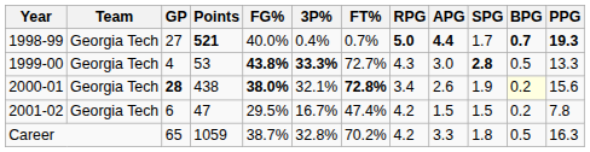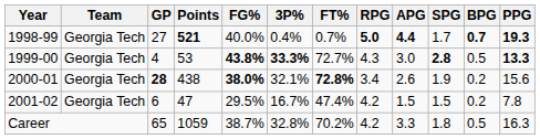1999-00 | PPG: normal -> bold
2000-01 | BPG: lightyellow background -> no background
